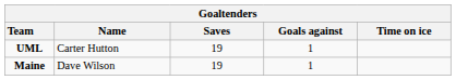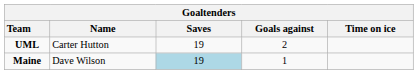UML | Goals against: 1 -> 2
Maine | Saves: no background -> lightblue background
